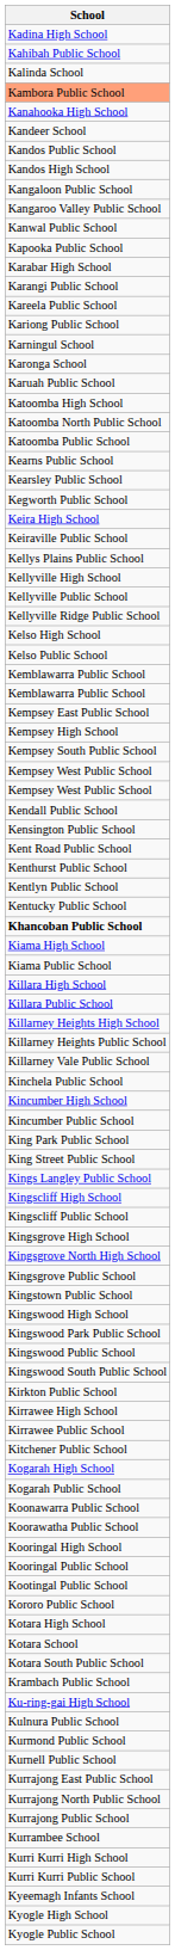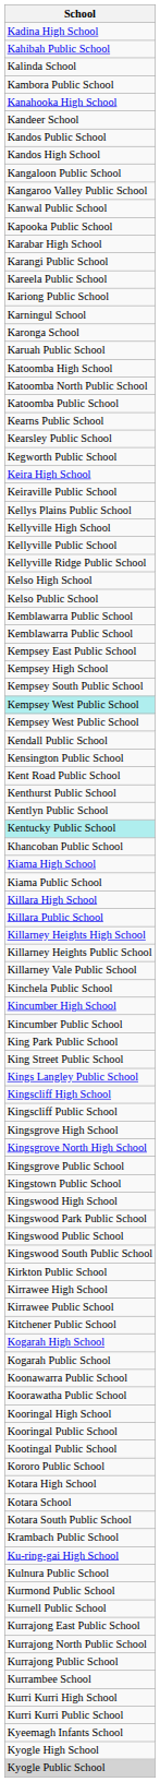row 5 | column 1: lightsalmon background -> no background
row 40 | column 1: no background -> paleturquoise background
row 47 | column 1: no background -> paleturquoise background
row 48 | column 1: bold -> normal
row 100 | column 1: no background -> lightgrey background
